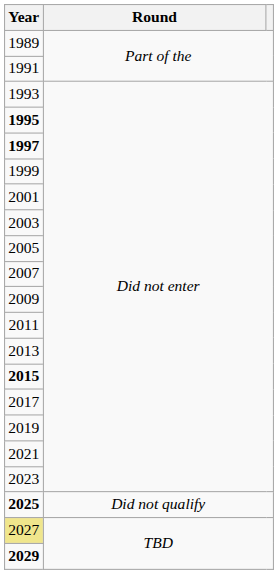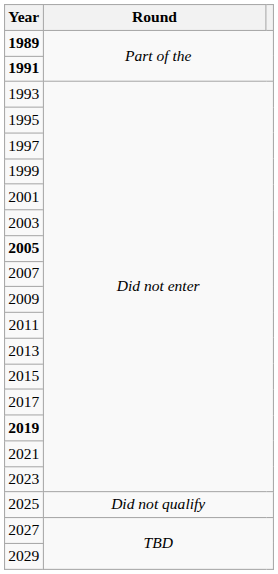1989 | Year: normal -> bold
1991 | Year: normal -> bold
1995 | Year: bold -> normal
1997 | Year: bold -> normal
2005 | Year: normal -> bold
2015 | Year: bold -> normal
2019 | Year: normal -> bold
2025 | Year: bold -> normal
2027 | Year: khaki background -> no background
2029 | Year: bold -> normal
